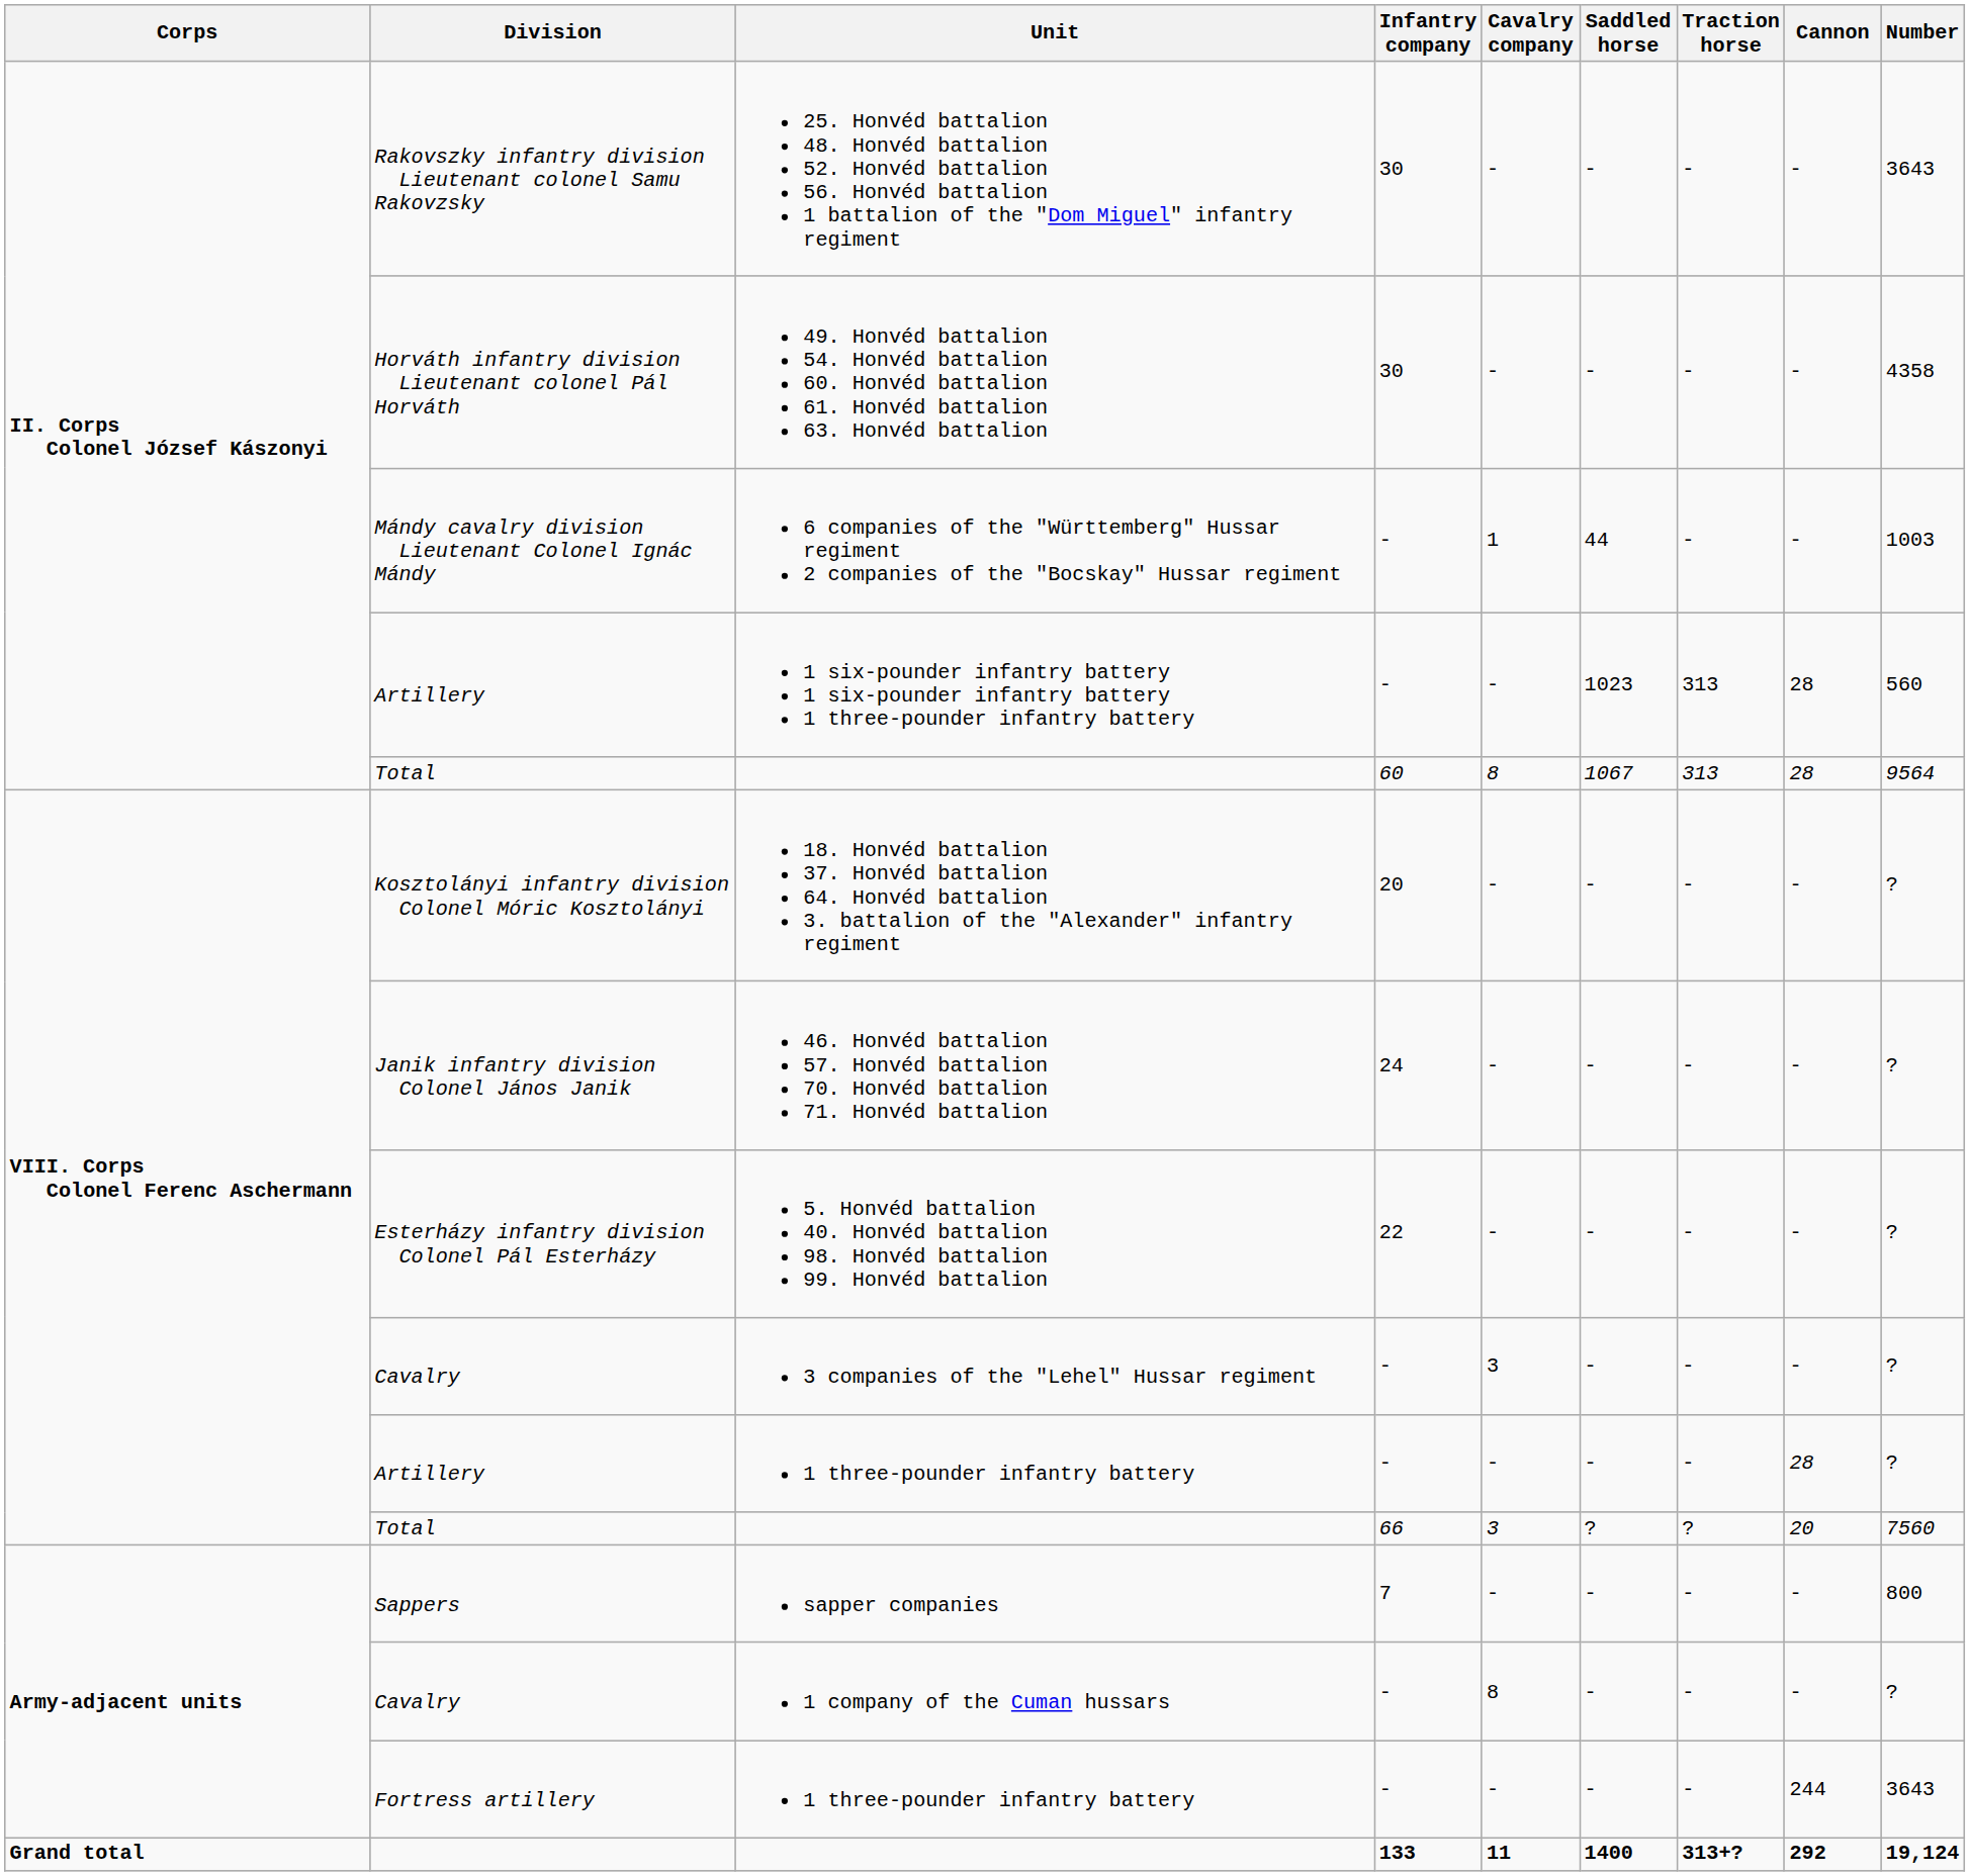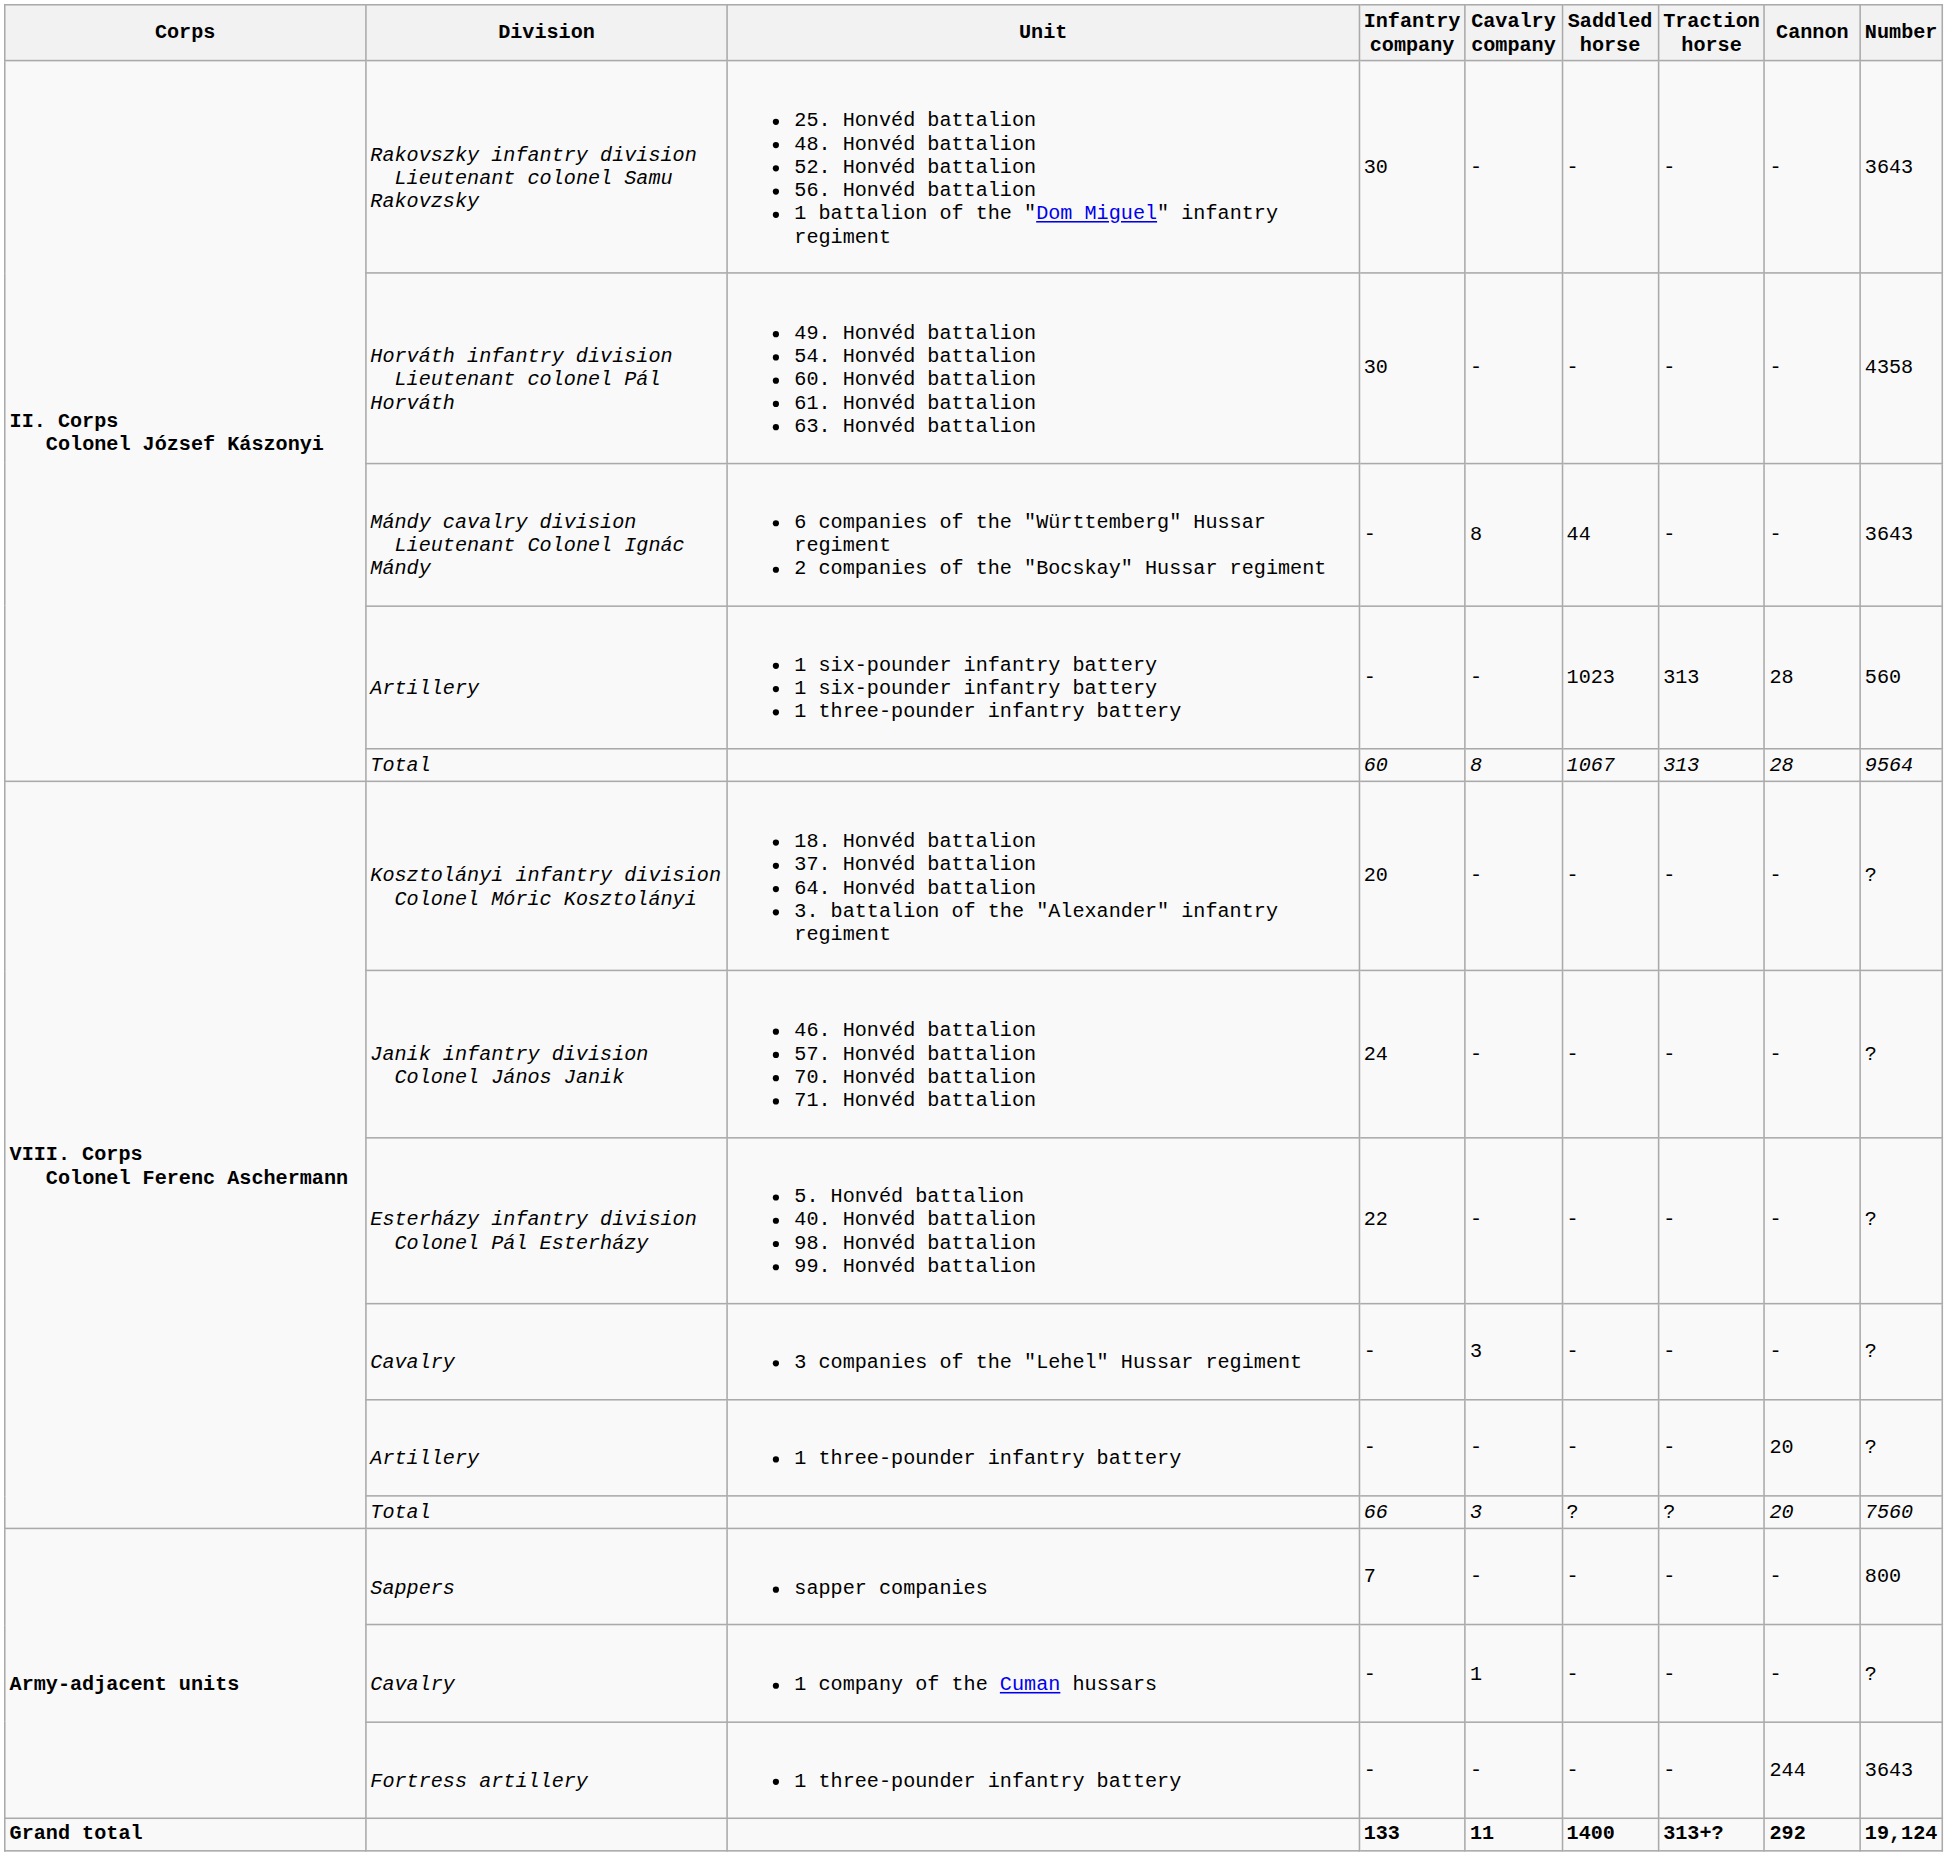Mándy cavalry division Lieutenant Colonel Ignác Mándy | Cavalry company: 1 -> 8
Mándy cavalry division Lieutenant Colonel Ignác Mándy | Number: 1003 -> 3643
VIII. Corps Colonel Ferenc Aschermann / Artillery | Cannon: 28 -> 20
Army-adjacent units / Cavalry | Cavalry company: 8 -> 1
